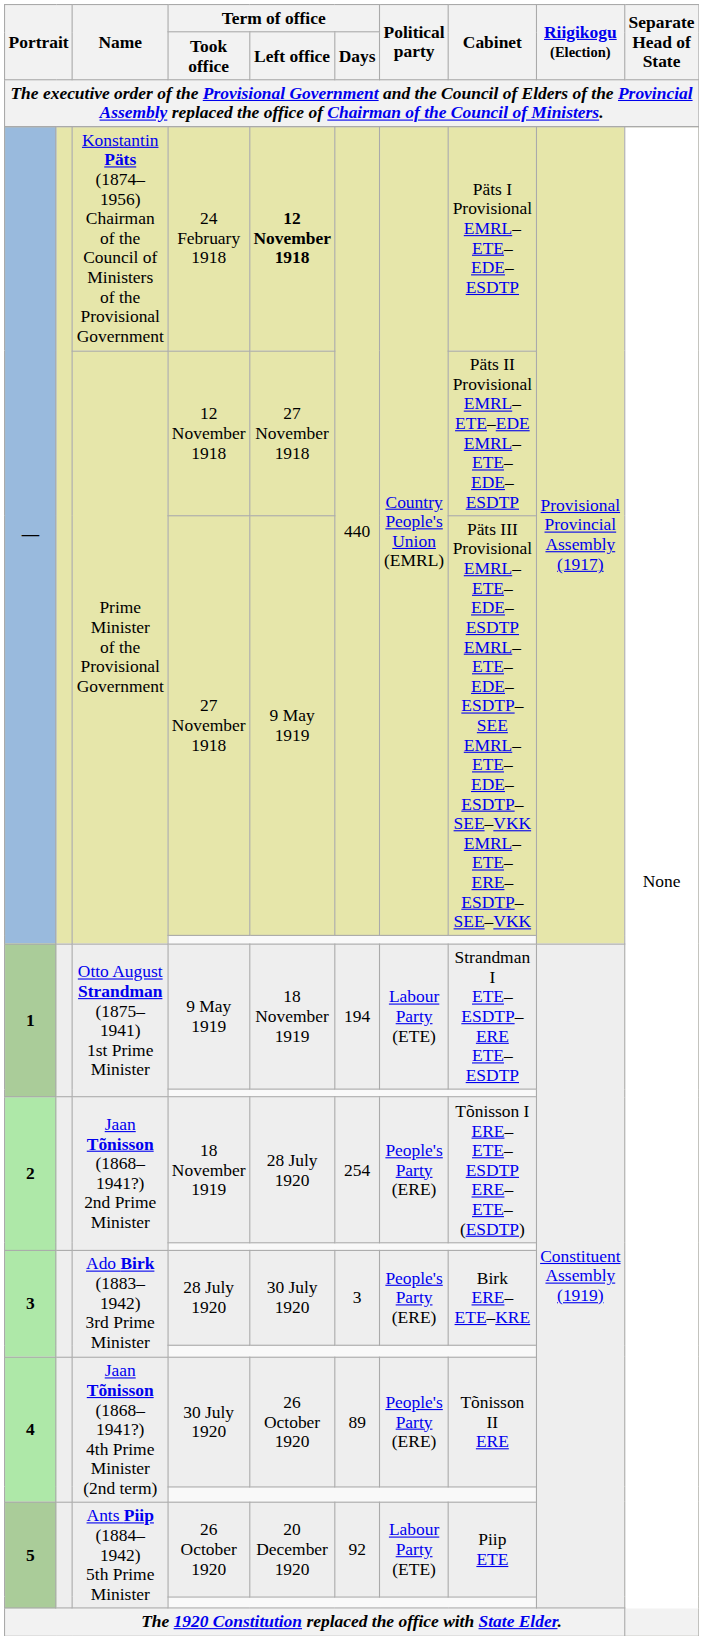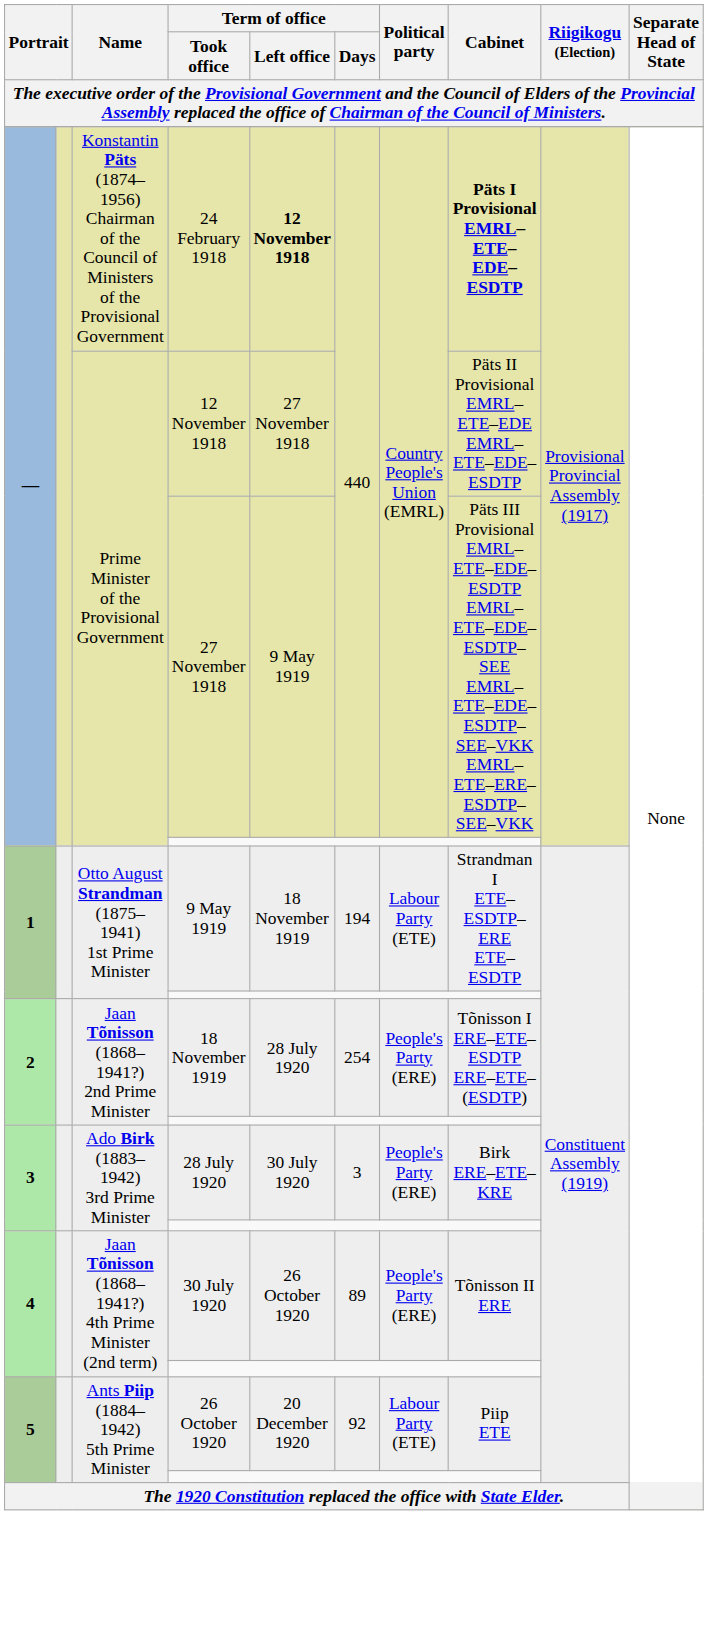24 February 1918 | Cabinet: normal -> bold
